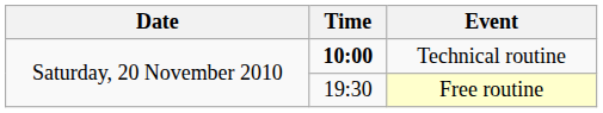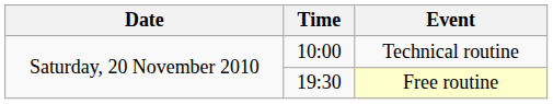Technical routine | Time: bold -> normal
